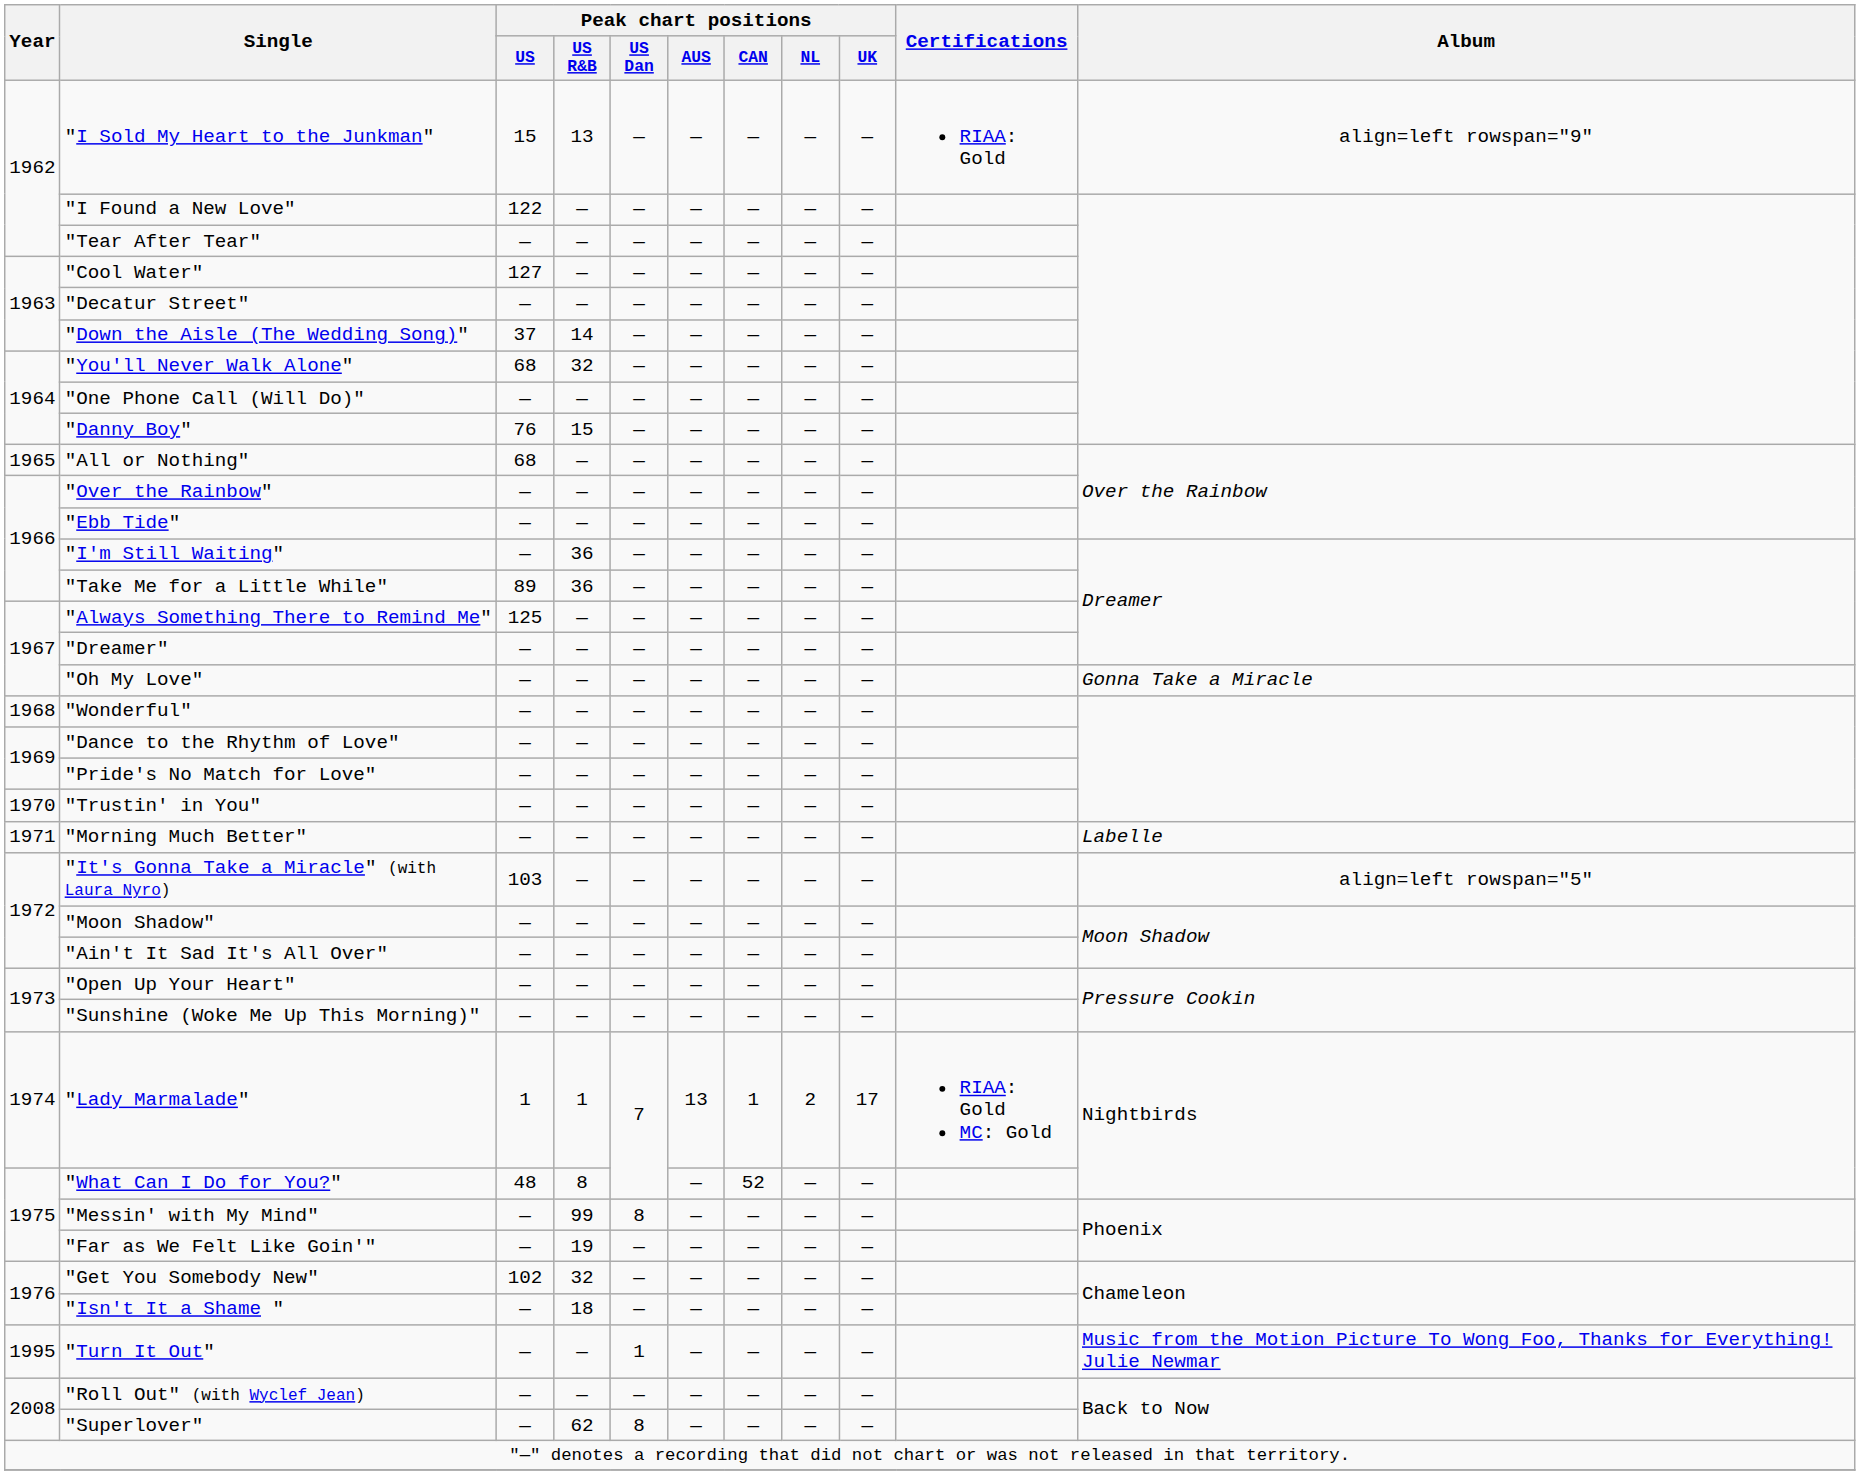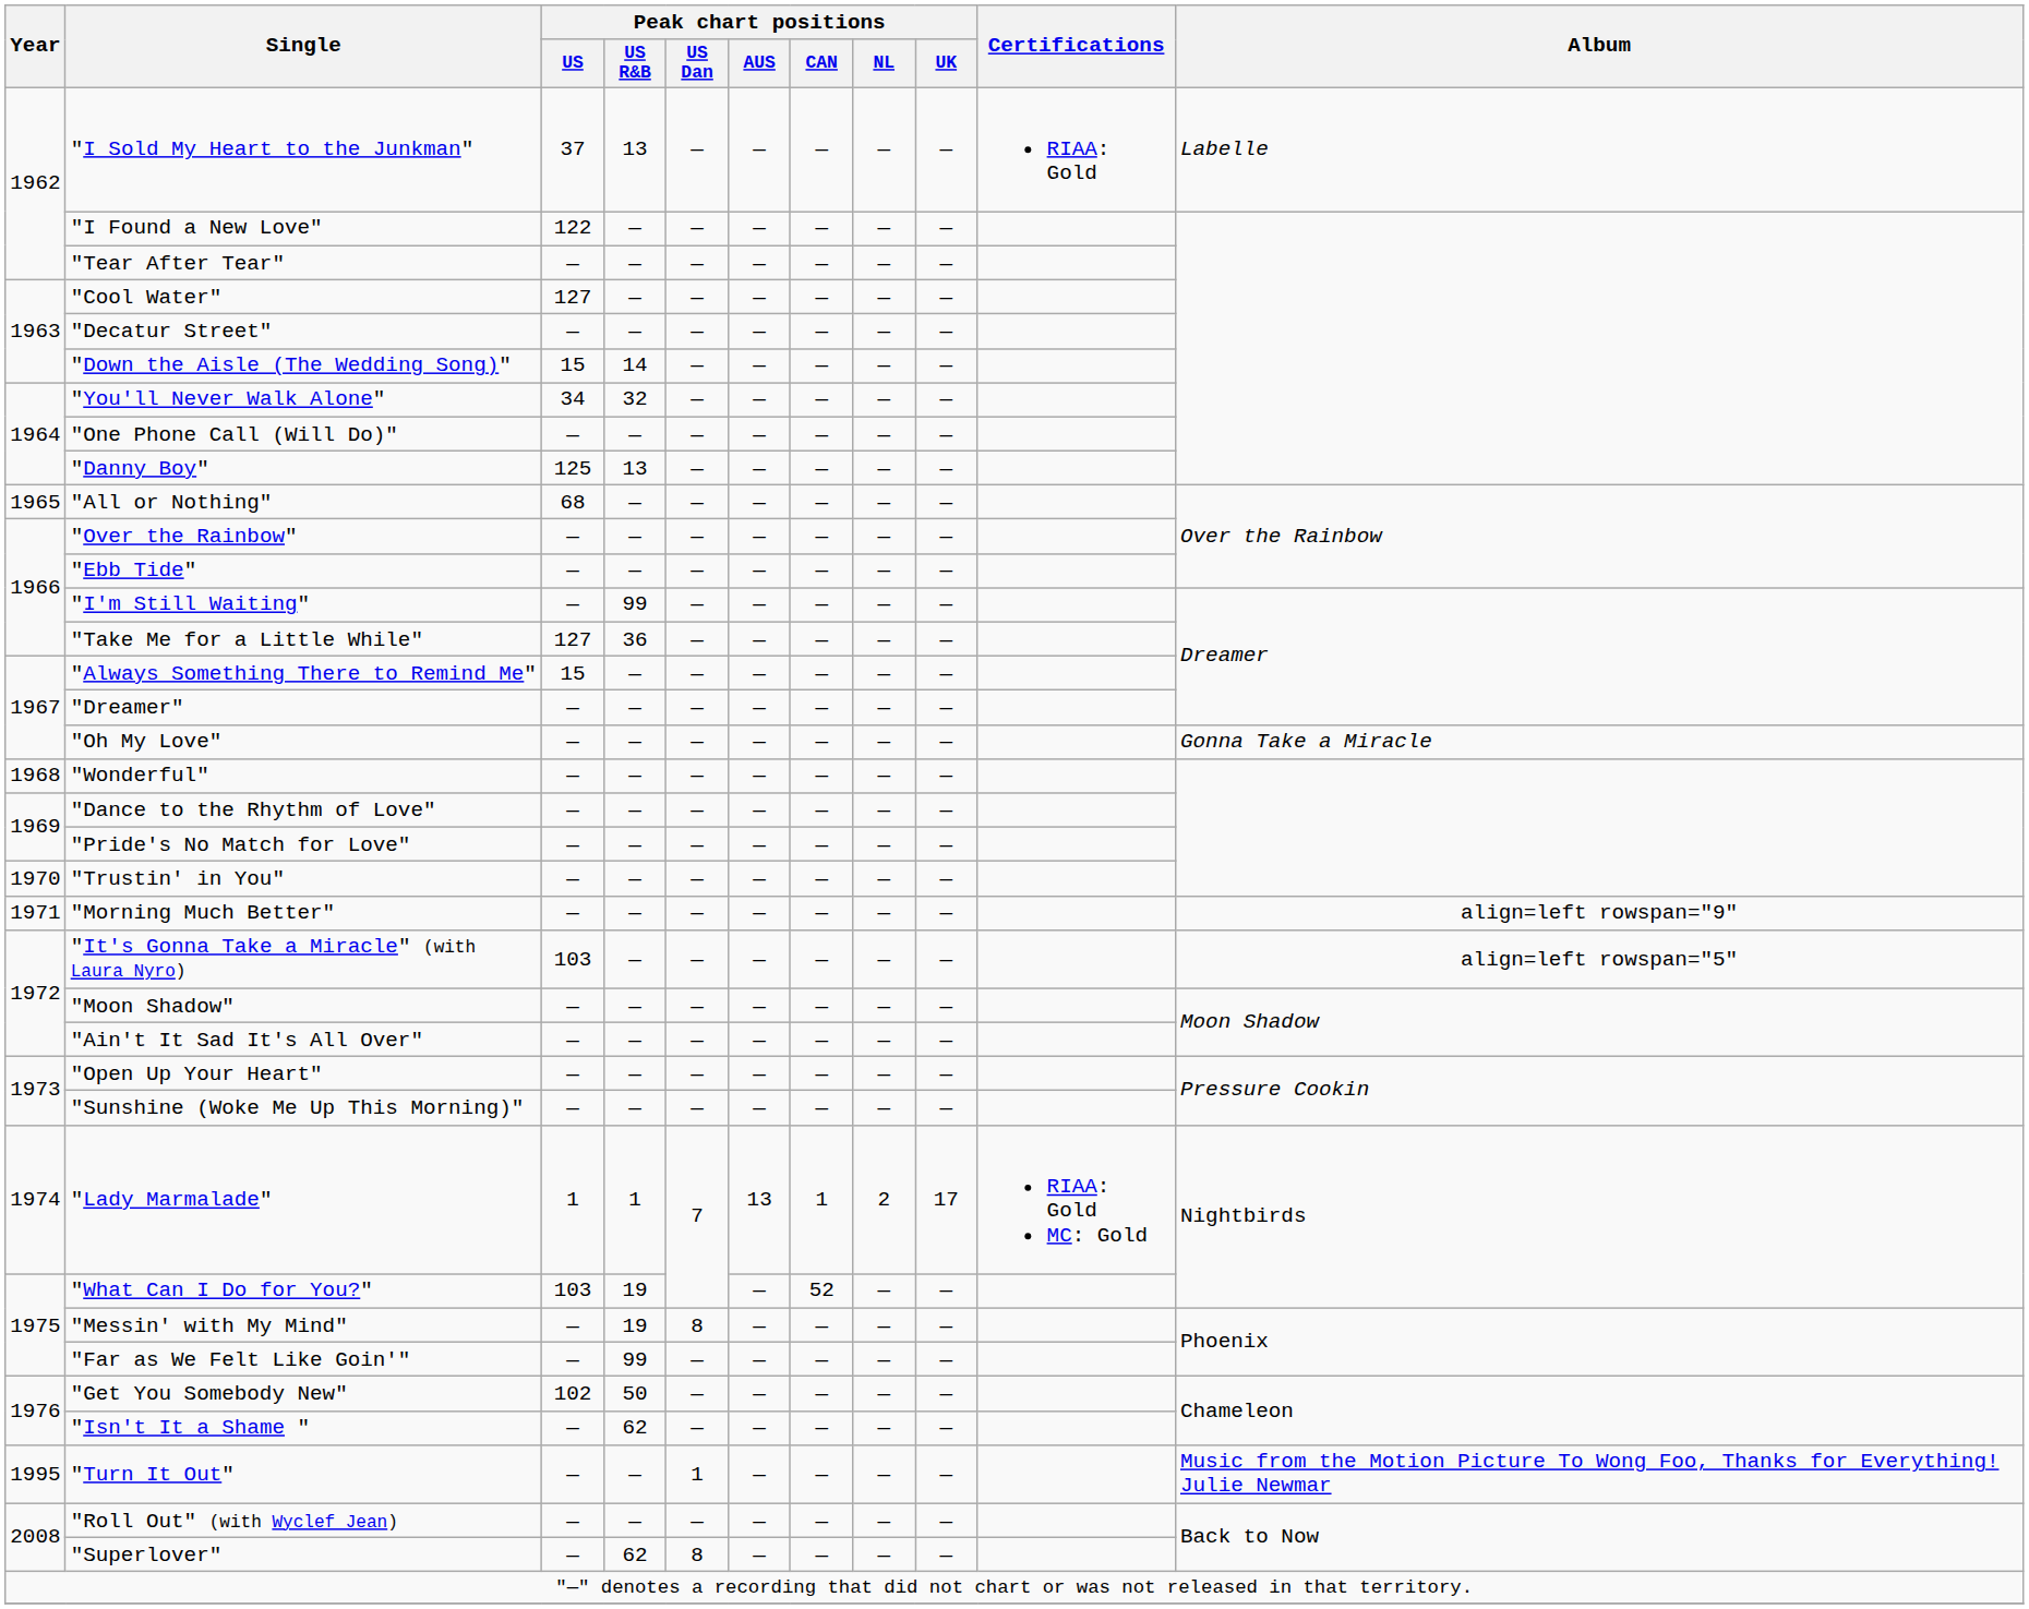"I Sold My Heart to the Junkman" | Peak chart positions / US: 15 -> 37
"I Sold My Heart to the Junkman" | Album: align=left rowspan="9" -> Labelle
"Down the Aisle (The Wedding Song)" | Peak chart positions / US: 37 -> 15
"You'll Never Walk Alone" | Peak chart positions / US: 68 -> 34
"Danny Boy" | Peak chart positions / US: 76 -> 125
"Danny Boy" | Peak chart positions / US R&B: 15 -> 13
"I'm Still Waiting" | Peak chart positions / US R&B: 36 -> 99
"Take Me for a Little While" | Peak chart positions / US: 89 -> 127
"Always Something There to Remind Me" | Peak chart positions / US: 125 -> 15
"Morning Much Better" | Album: Labelle -> align=left rowspan="9"
"What Can I Do for You?" | Peak chart positions / US: 48 -> 103
"What Can I Do for You?" | Peak chart positions / US R&B: 8 -> 19
"Messin' with My Mind" | Peak chart positions / US R&B: 99 -> 19
"Far as We Felt Like Goin'" | Peak chart positions / US R&B: 19 -> 99
"Get You Somebody New" | Peak chart positions / US R&B: 32 -> 50
"Isn't It a Shame " | Peak chart positions / US R&B: 18 -> 62
